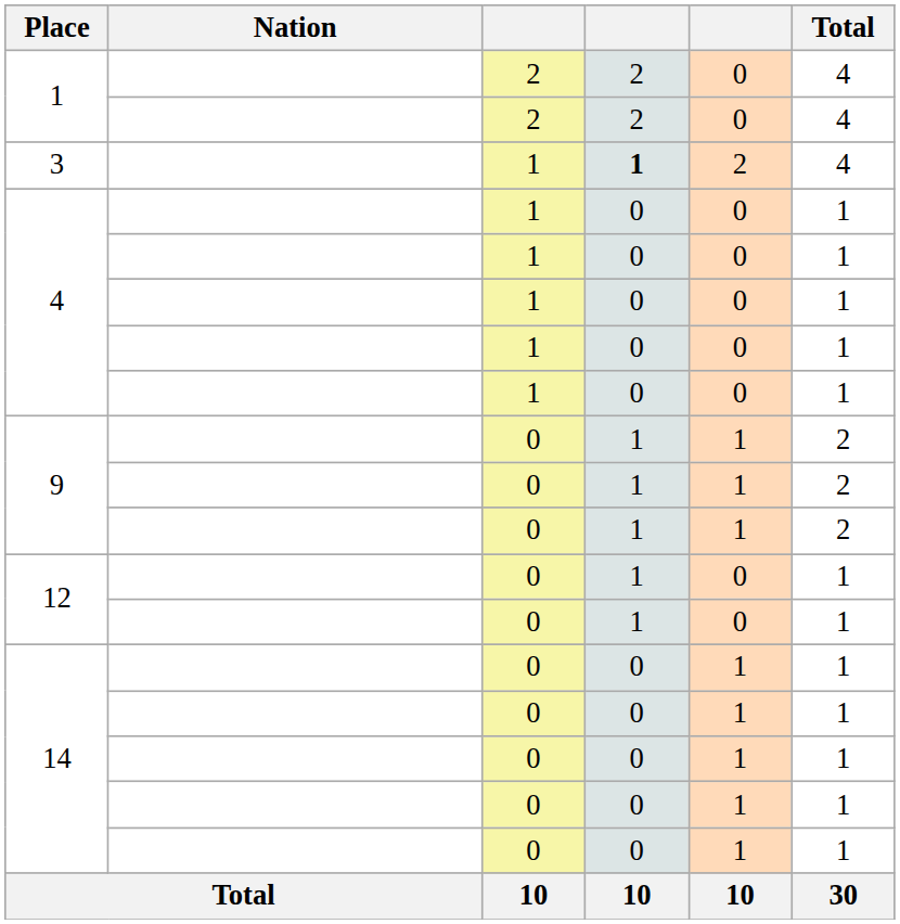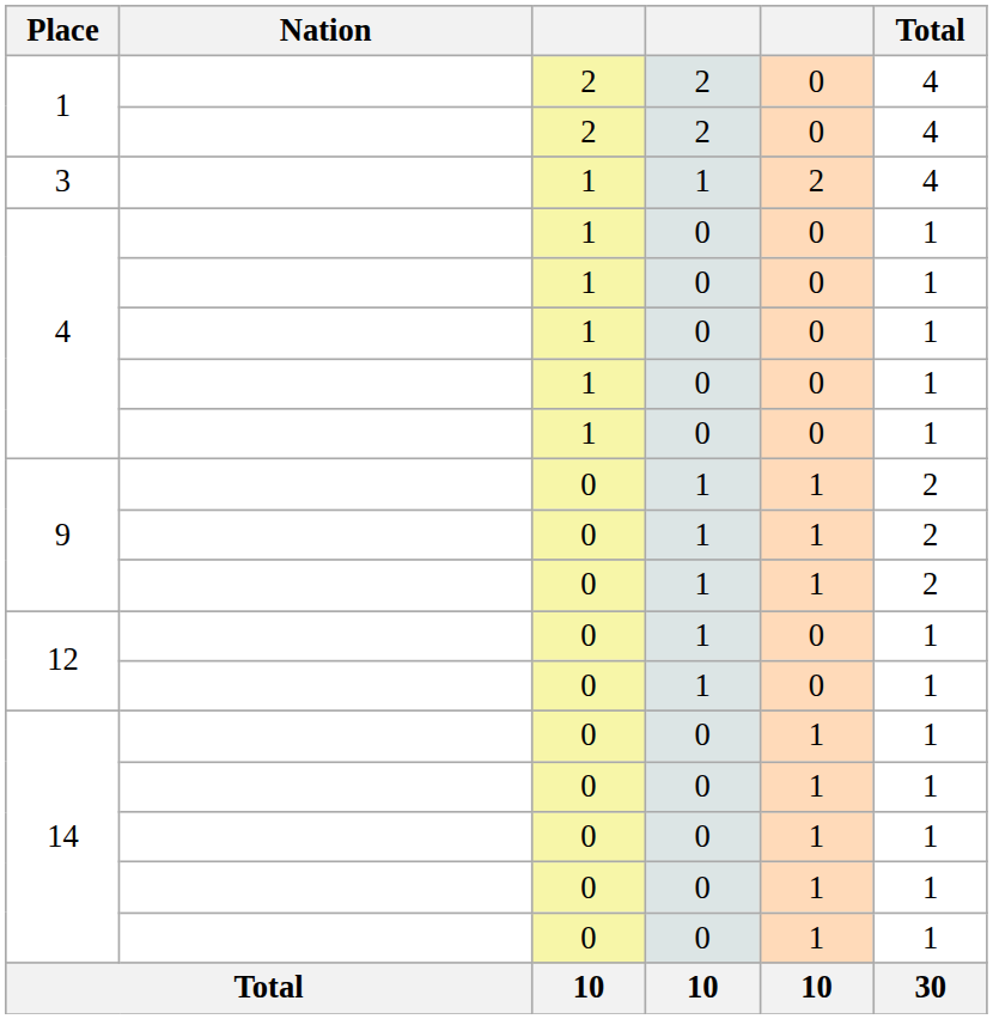3 | column 4: bold -> normal
